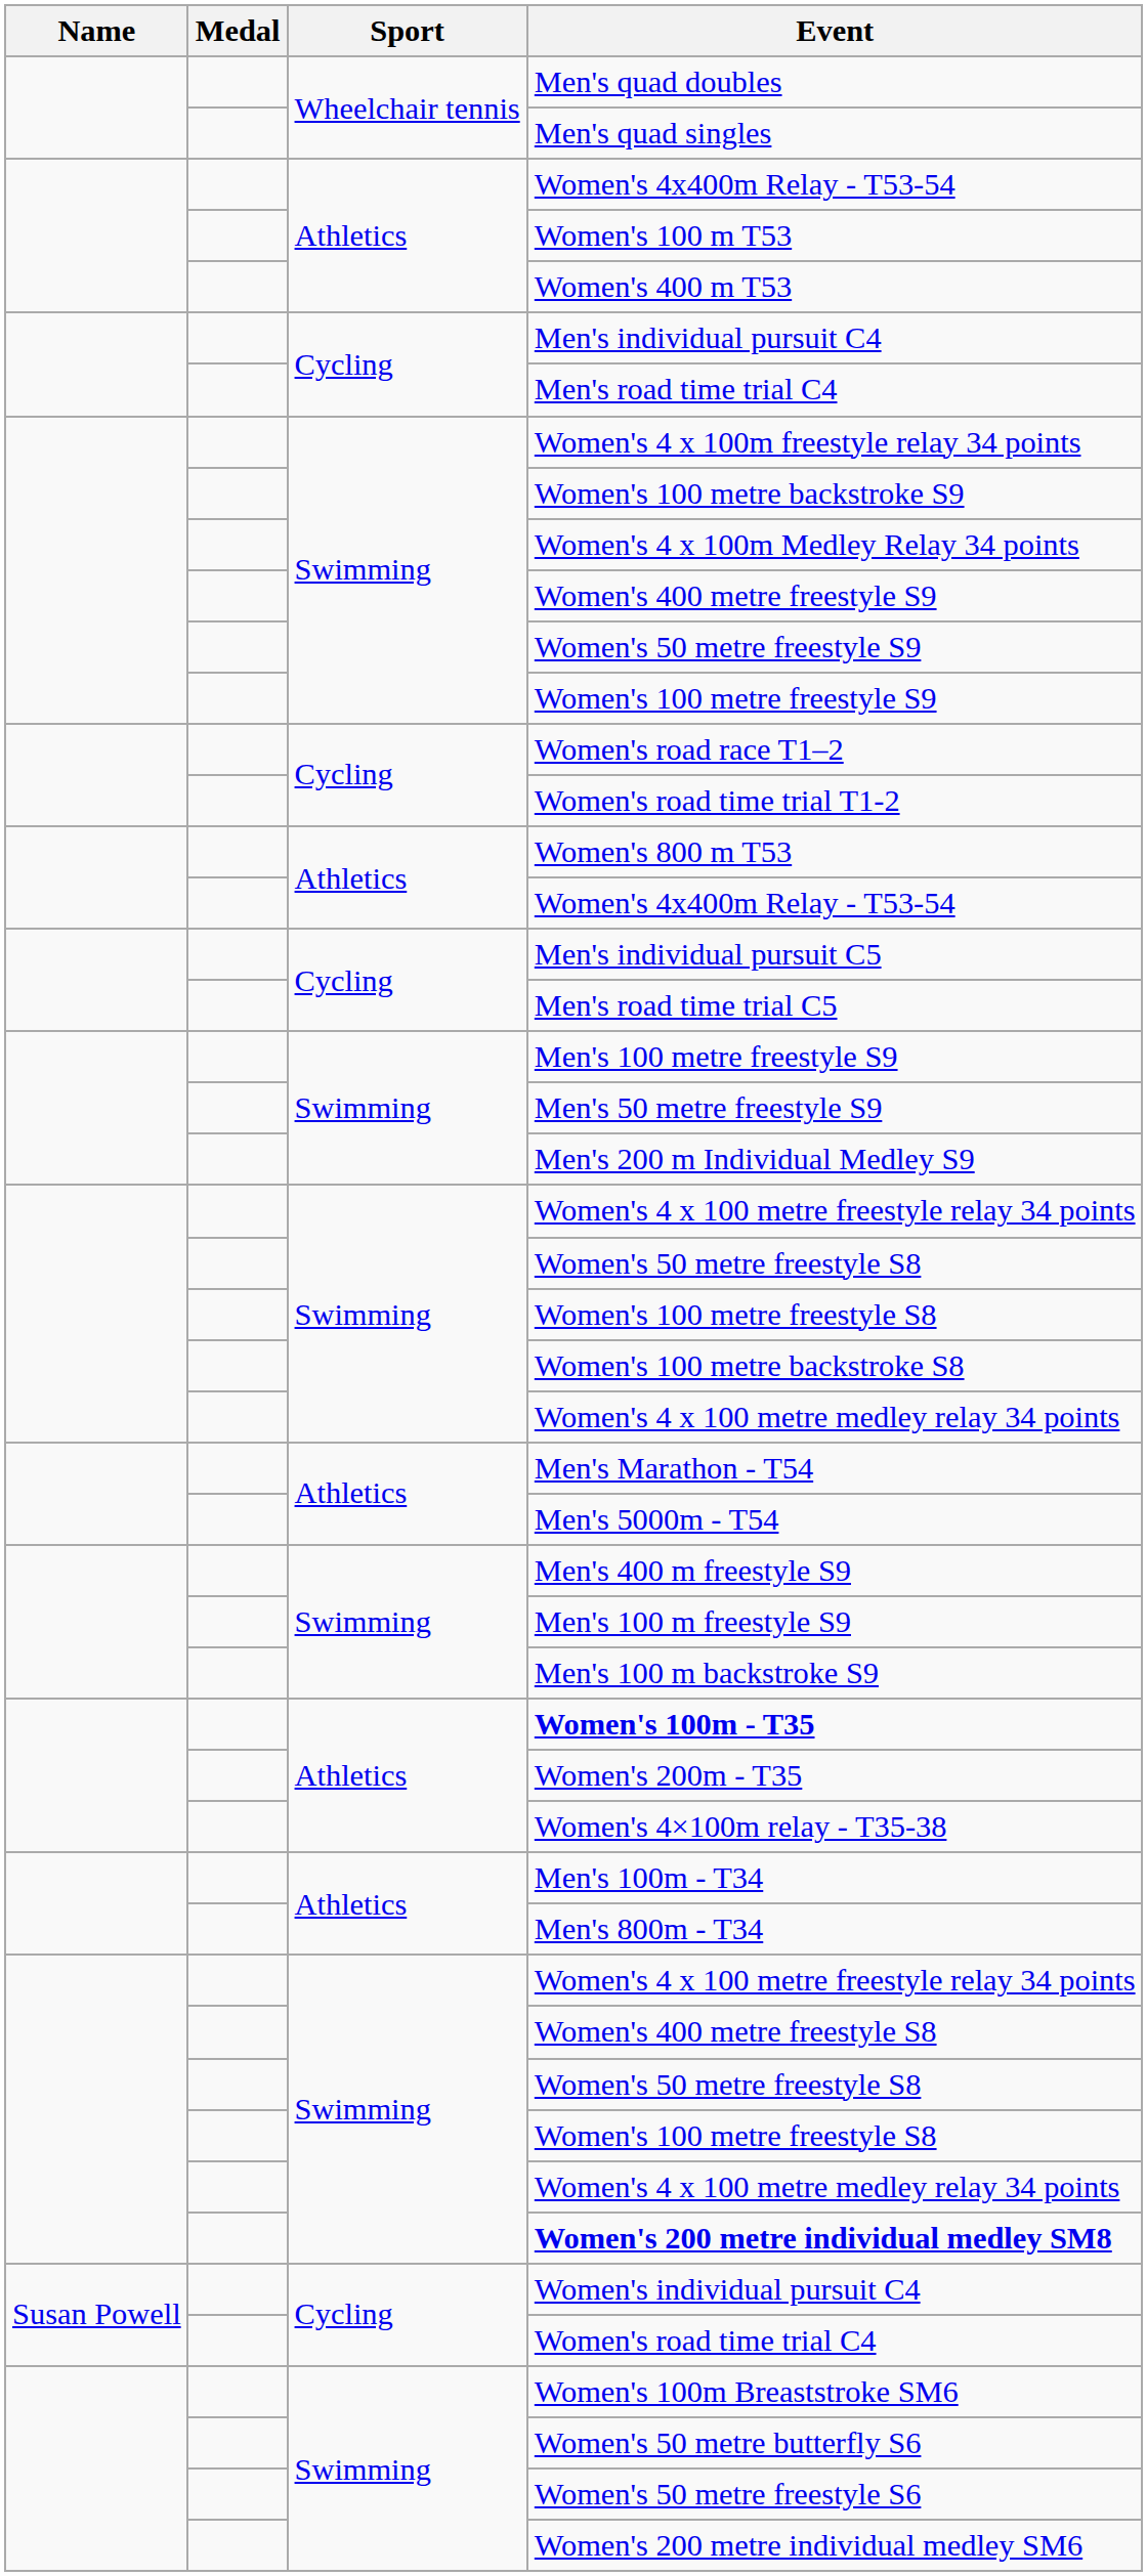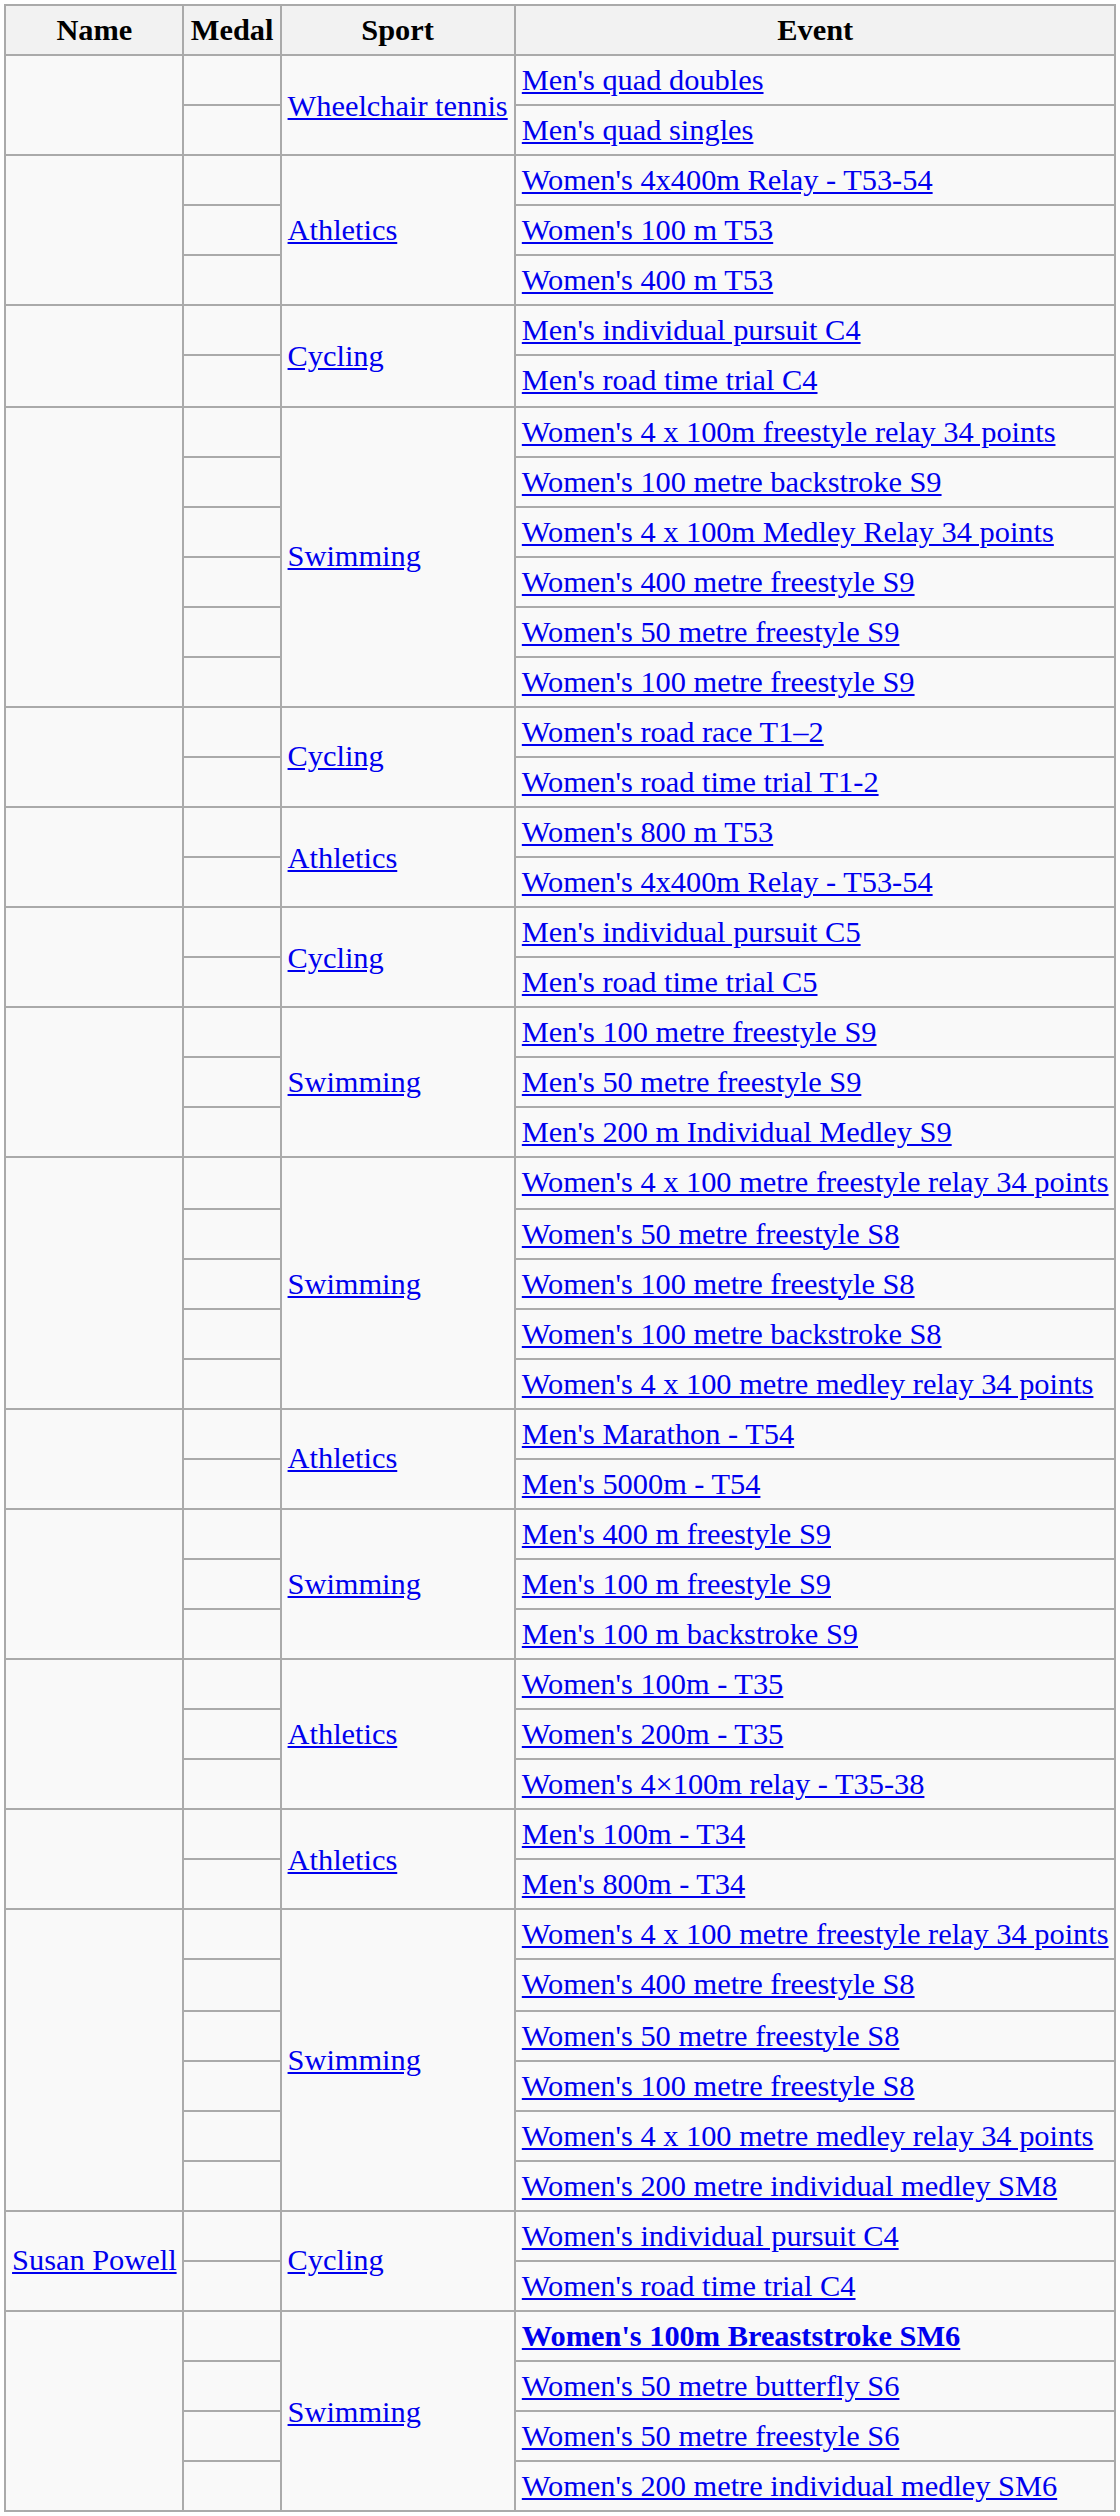Women's 100m - T35 | Event: bold -> normal
Women's 200 metre individual medley SM8 | Event: bold -> normal
Women's 100m Breaststroke SM6 | Event: normal -> bold
